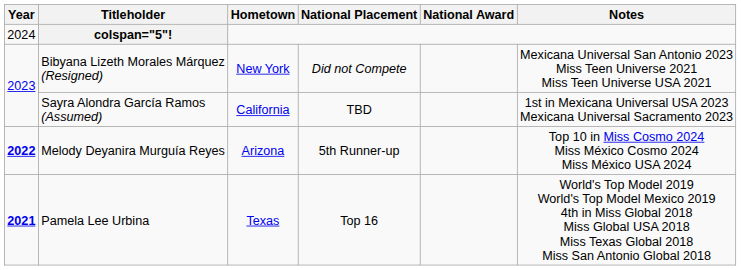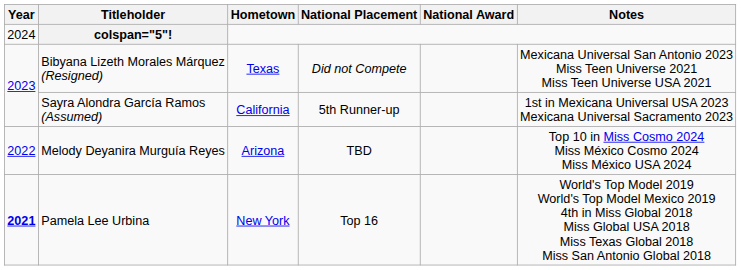Bibyana Lizeth Morales Márquez (Resigned) | Hometown: New York -> Texas
Sayra Alondra García Ramos (Assumed) | National Placement: TBD -> 5th Runner-up
Melody Deyanira Murguía Reyes | Year: bold -> normal
Melody Deyanira Murguía Reyes | National Placement: 5th Runner-up -> TBD
Pamela Lee Urbina | Hometown: Texas -> New York
